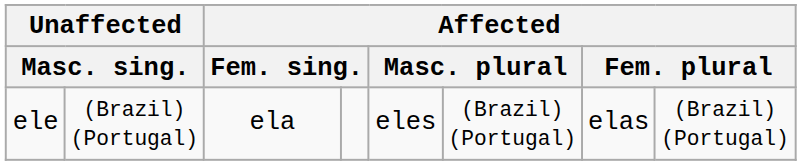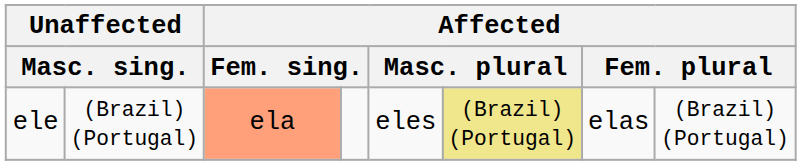ele | column 3: no background -> lightsalmon background
ele | column 6: no background -> khaki background
